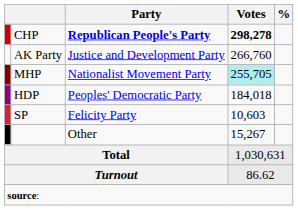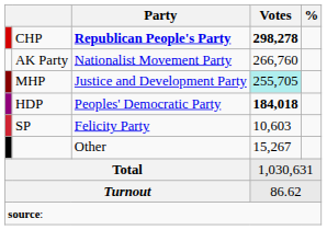AK Party | Party: Justice and Development Party -> Nationalist Movement Party
MHP | Party: Nationalist Movement Party -> Justice and Development Party
HDP | Votes: normal -> bold
